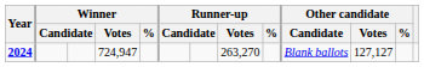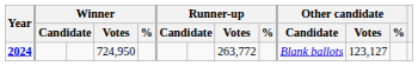2024 | Winner / Votes: 724,947 -> 724,950
2024 | Runner-up / Votes: 263,270 -> 263,772
2024 | Other candidate / Votes: 127,127 -> 123,127
